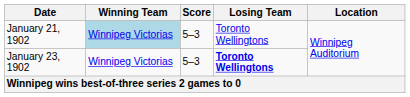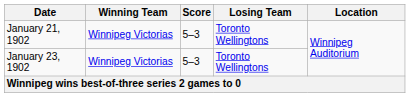January 21, 1902 | Winning Team: lightblue background -> no background
January 23, 1902 | Losing Team: bold -> normal
